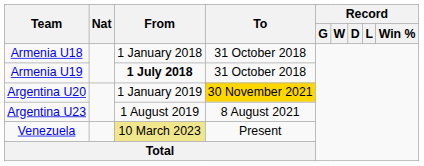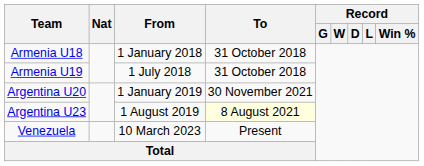Armenia U19 | From: bold -> normal
Argentina U20 | To: gold background -> no background
Argentina U23 | To: no background -> lightyellow background
Venezuela | From: khaki background -> no background
